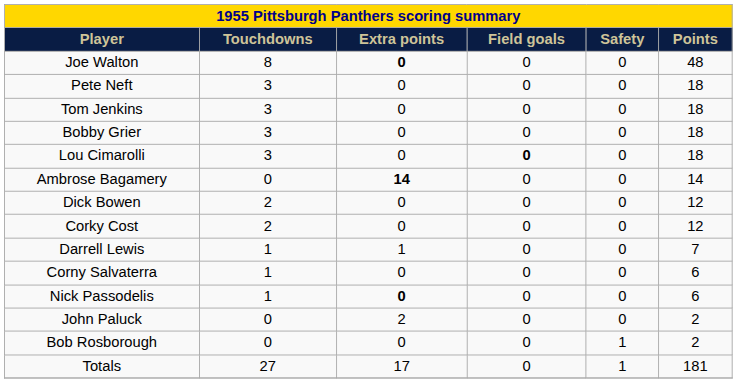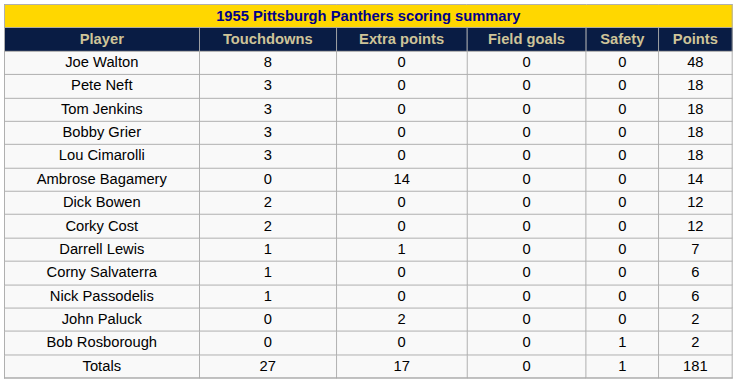Joe Walton | Extra points: bold -> normal
Lou Cimarolli | Field goals: bold -> normal
Ambrose Bagamery | Extra points: bold -> normal
Nick Passodelis | Extra points: bold -> normal
